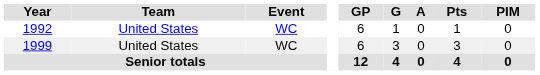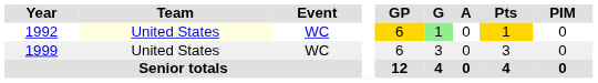1992 | Team: no background -> lightyellow background
1992 | GP: no background -> gold background
1992 | G: no background -> lightgreen background
1992 | Pts: no background -> gold background
